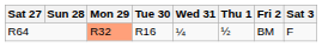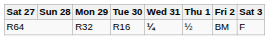R64 | Mon 29: lightsalmon background -> no background
R64 | Wed 31: normal -> bold
